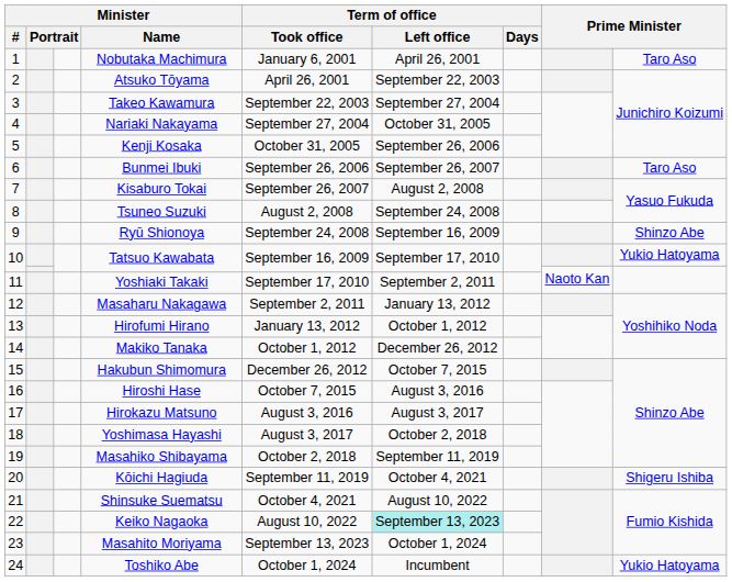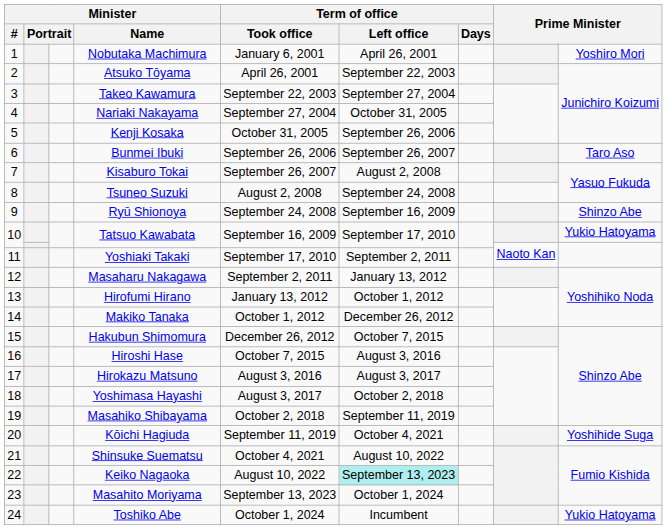Nobutaka Machimura | column 9: Taro Aso -> Yoshiro Mori
Kōichi Hagiuda | column 9: Shigeru Ishiba -> Yoshihide Suga
